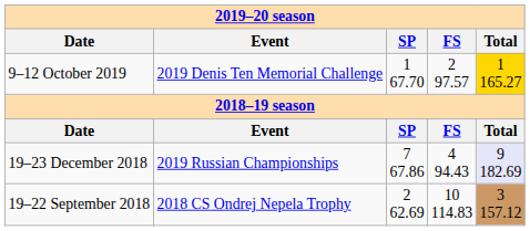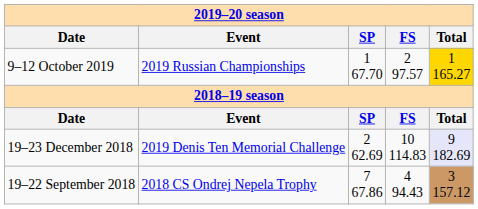9–12 October 2019 | column 2: 2019 Denis Ten Memorial Challenge -> 2019 Russian Championships
19–23 December 2018 | column 2: 2019 Russian Championships -> 2019 Denis Ten Memorial Challenge
19–23 December 2018 | column 3: 7 67.86 -> 2 62.69
19–23 December 2018 | column 4: 4 94.43 -> 10 114.83
19–22 September 2018 | column 3: 2 62.69 -> 7 67.86
19–22 September 2018 | column 4: 10 114.83 -> 4 94.43
